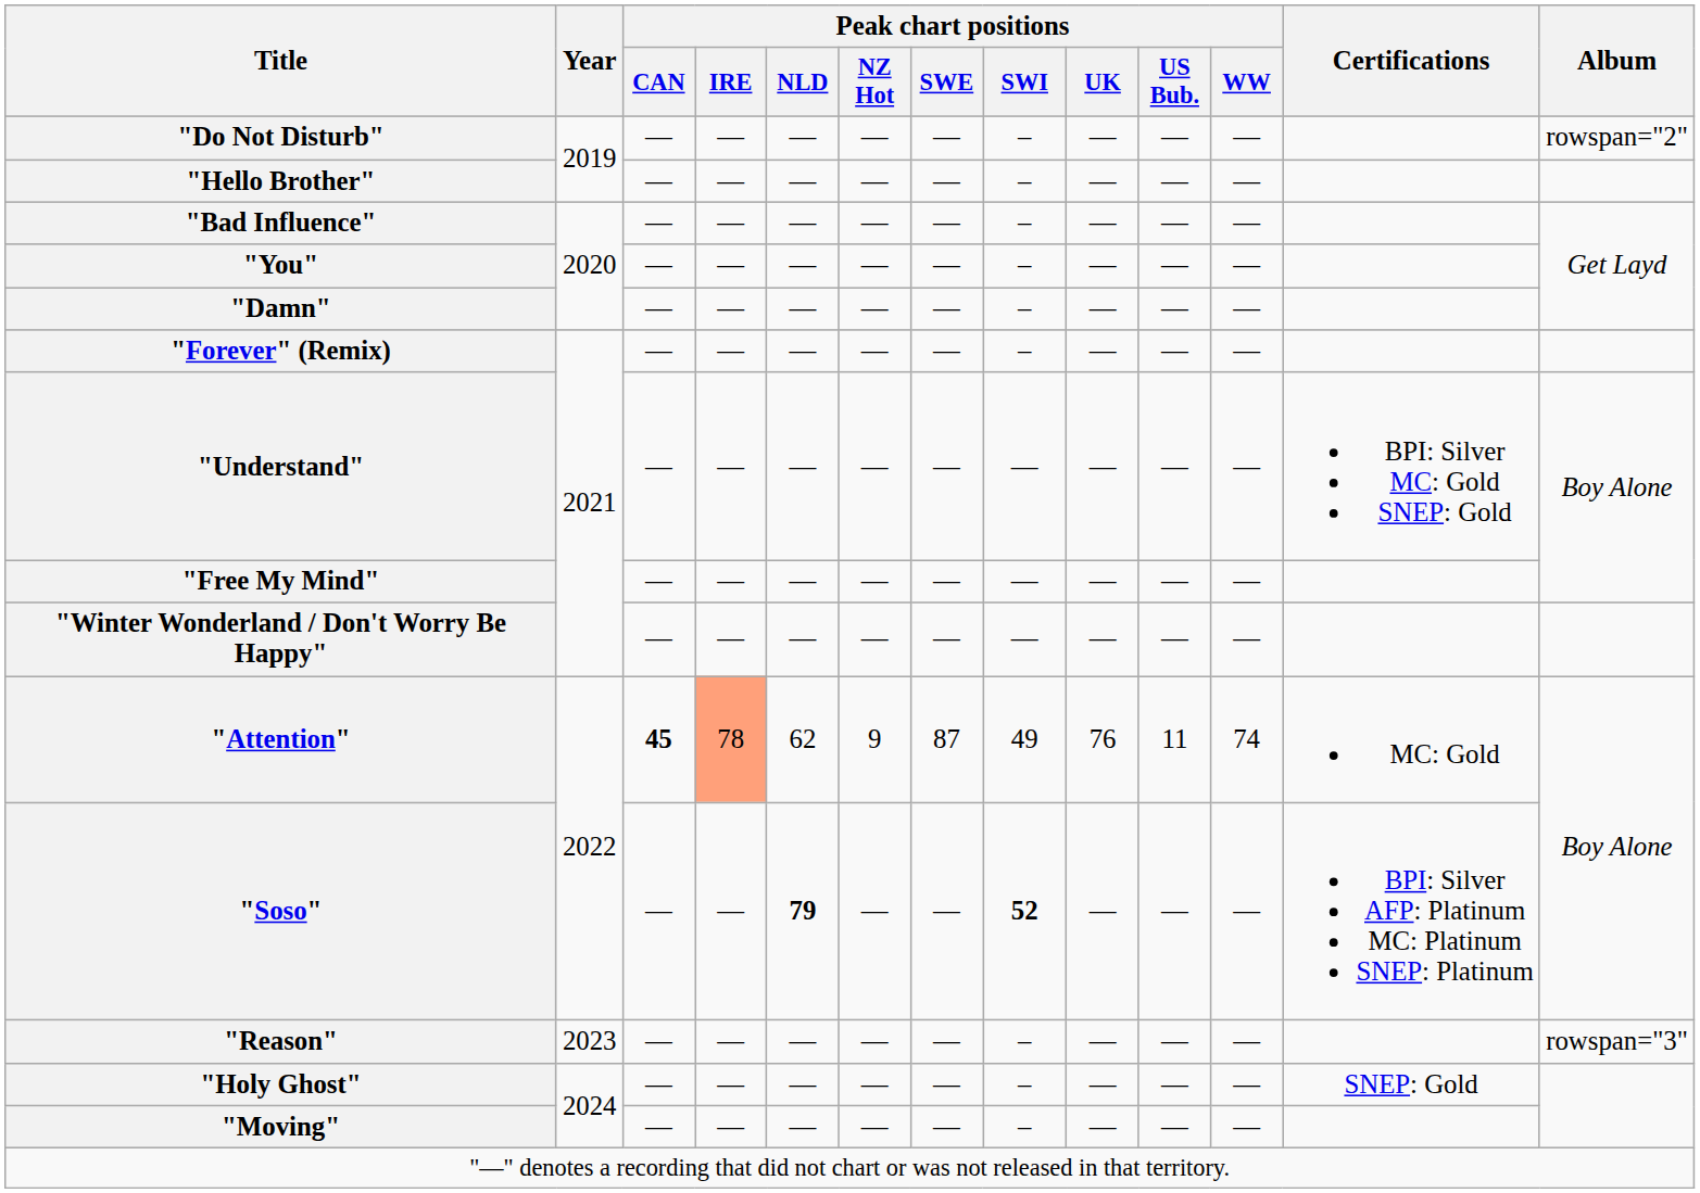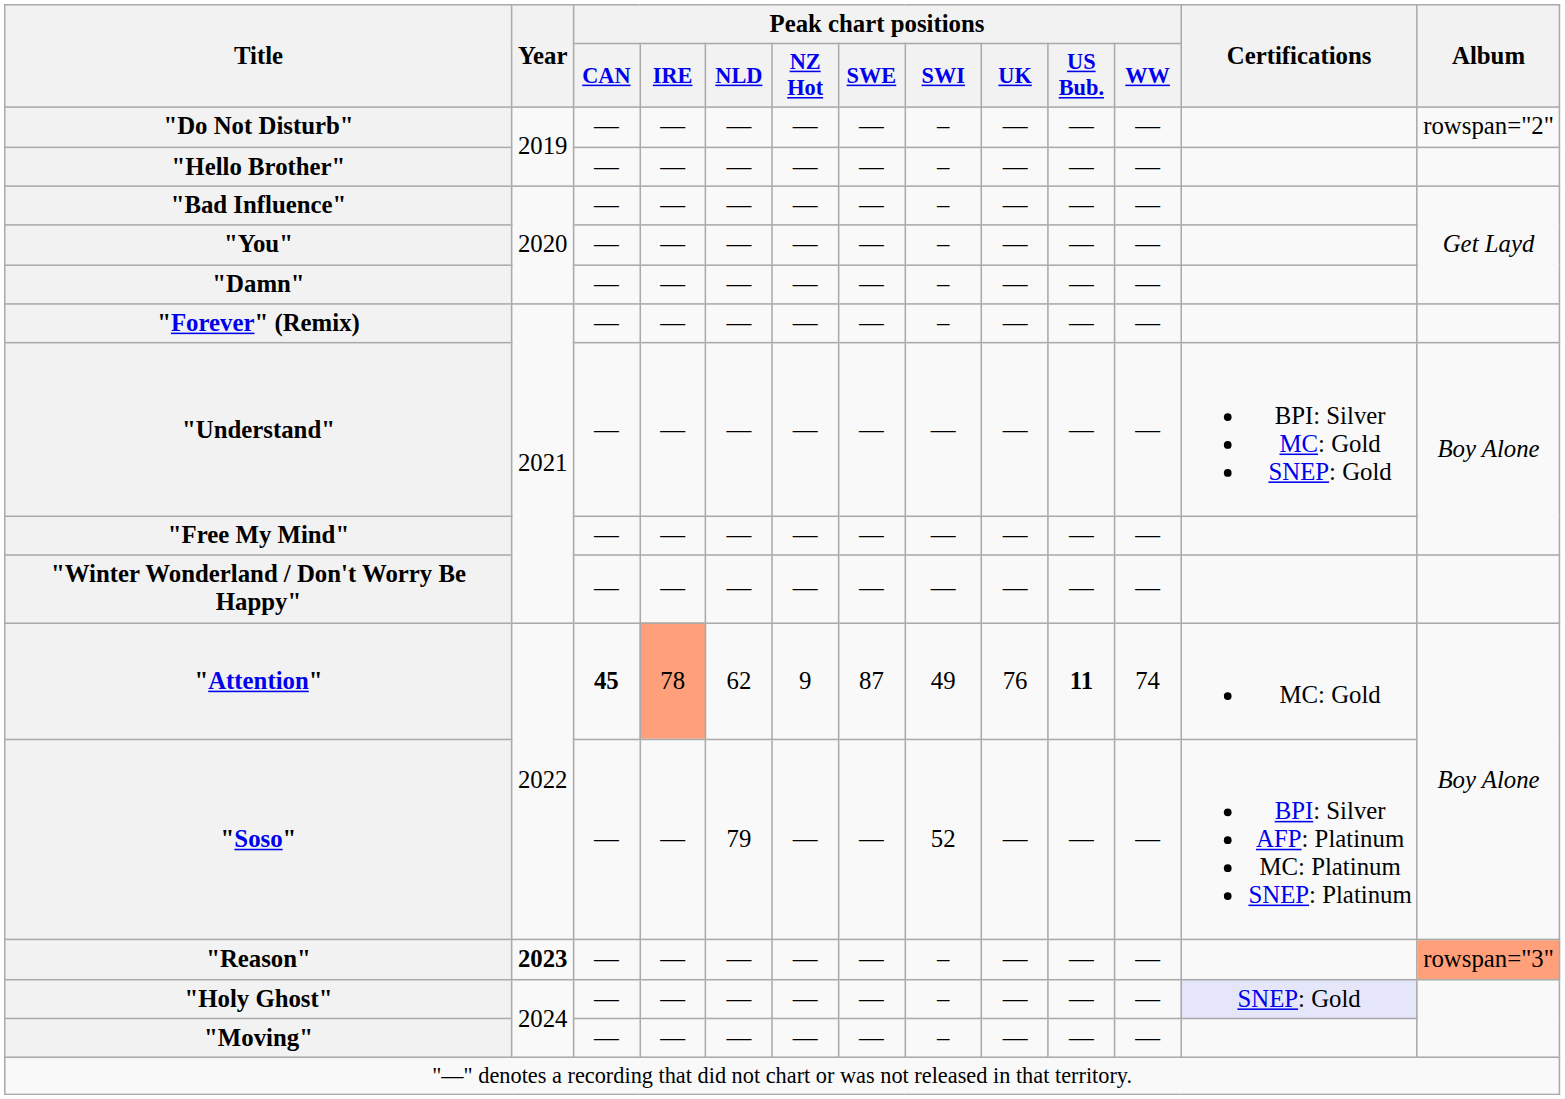"Attention" | Peak chart positions / US Bub.: normal -> bold
"Soso" | Peak chart positions / NLD: bold -> normal
"Soso" | Peak chart positions / SWI: bold -> normal
"Reason" | Year: normal -> bold
"Reason" | Album: no background -> lightsalmon background
"Holy Ghost" | Certifications: no background -> lavender background
